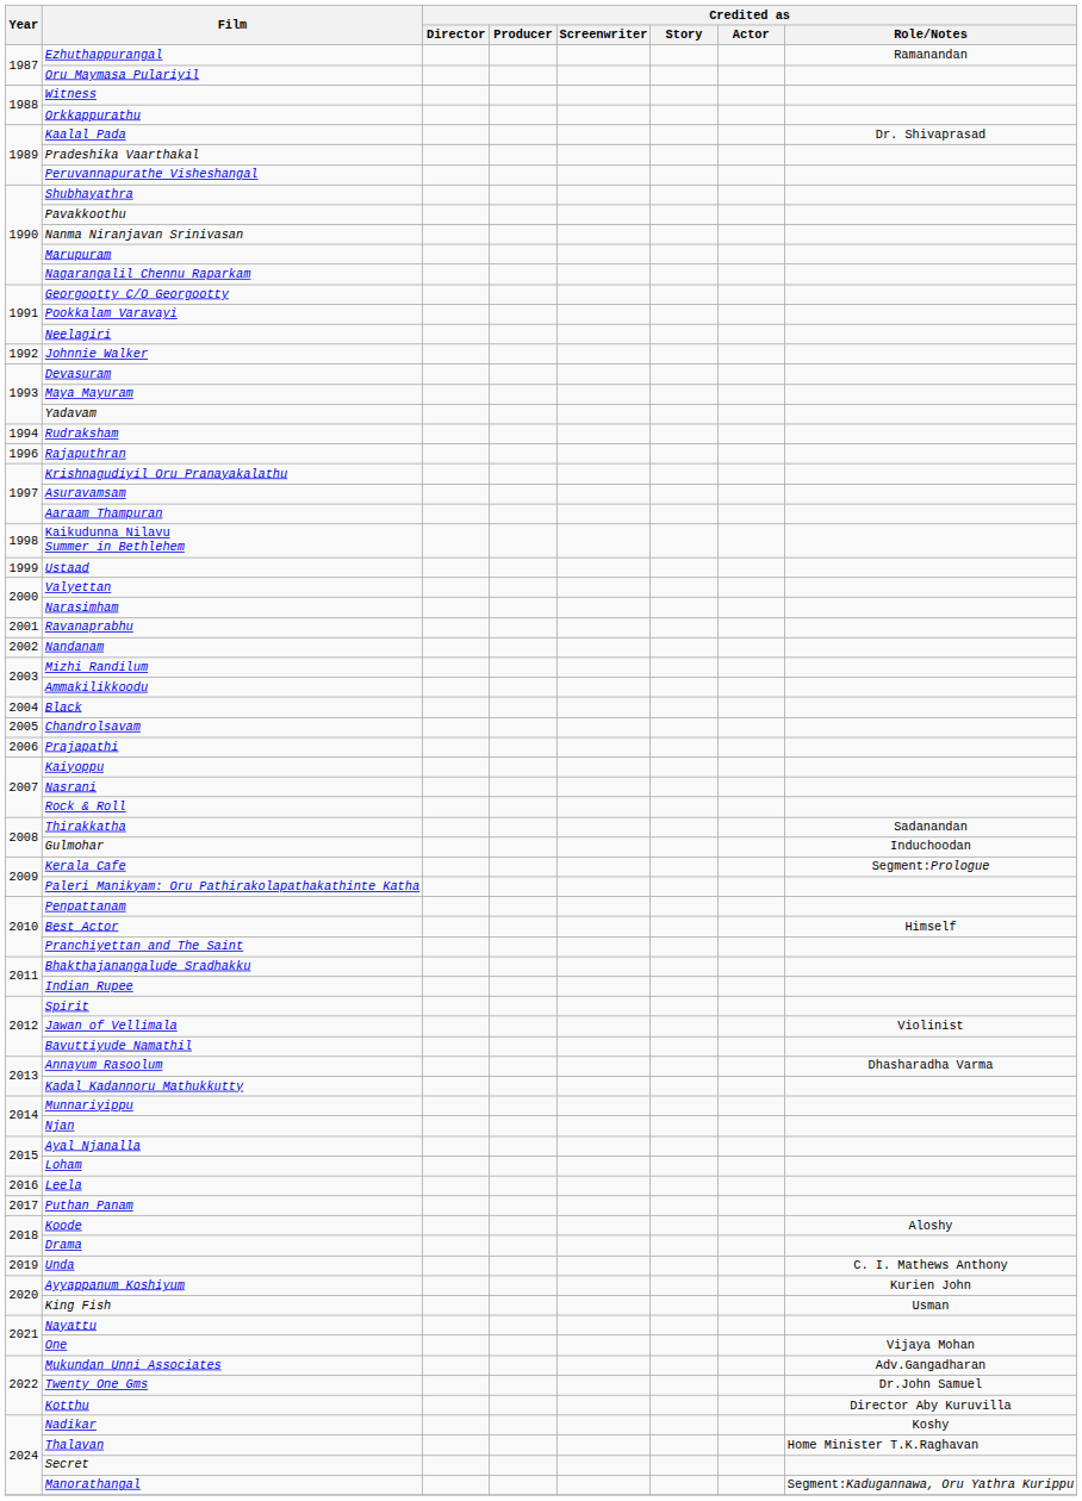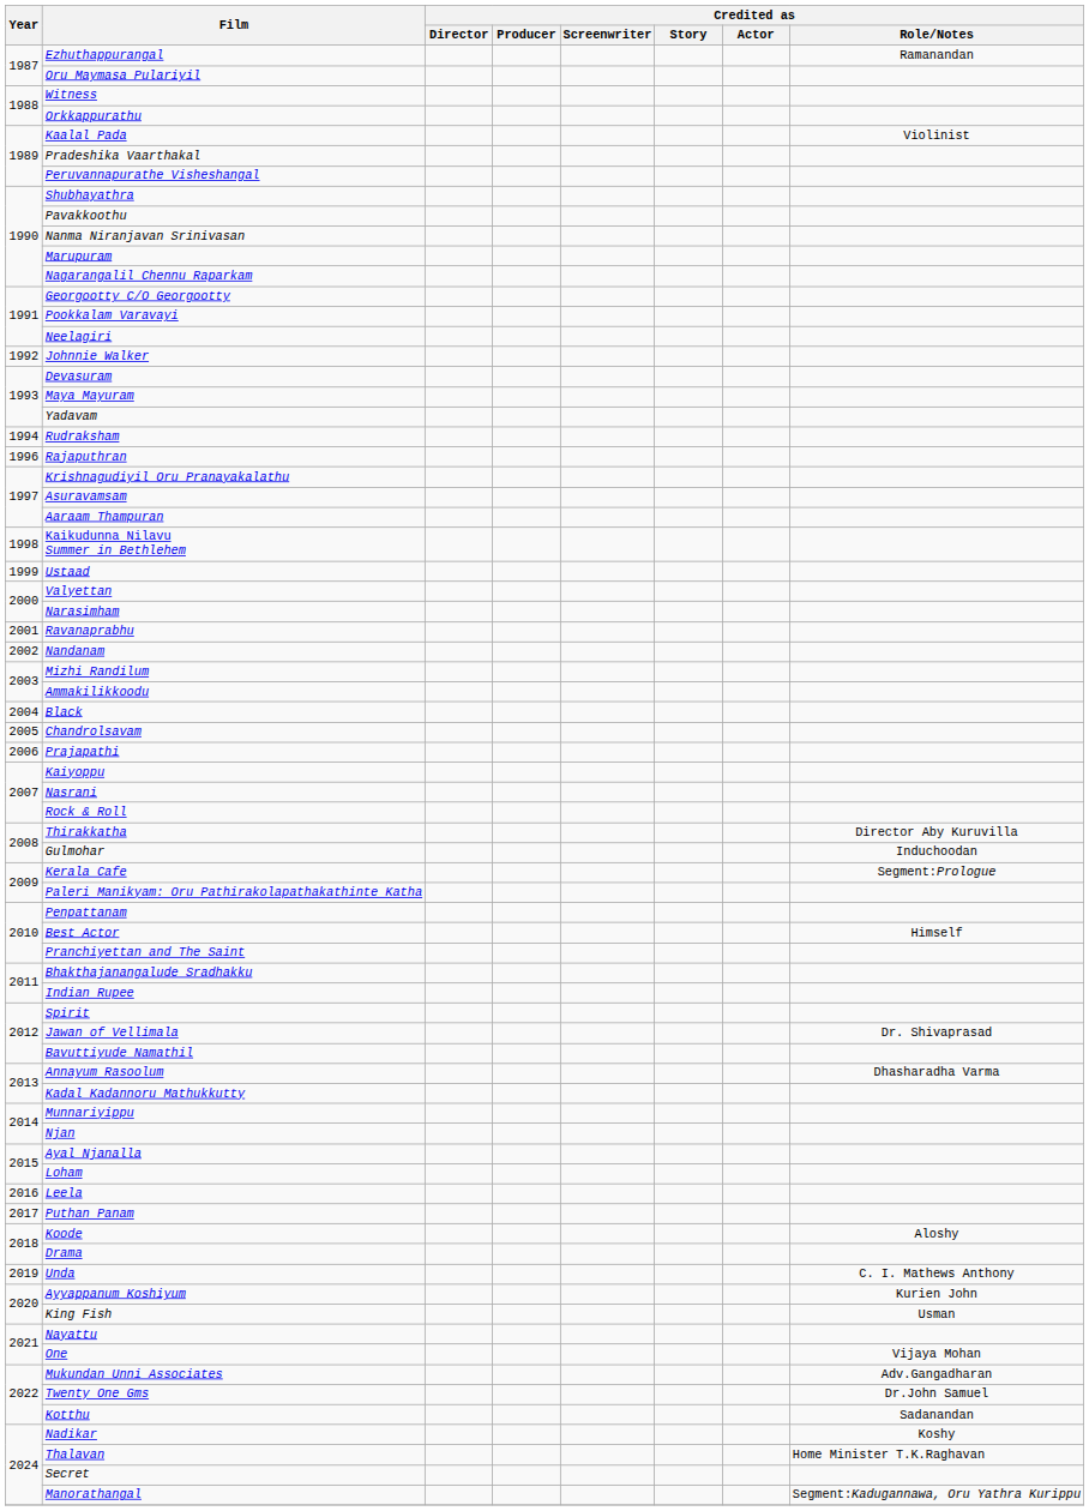Kaalal Pada | Credited as / Role/Notes: Dr. Shivaprasad -> Violinist
Thirakkatha | Credited as / Role/Notes: Sadanandan -> Director Aby Kuruvilla
Jawan of Vellimala | Credited as / Role/Notes: Violinist -> Dr. Shivaprasad
Kotthu | Credited as / Role/Notes: Director Aby Kuruvilla -> Sadanandan
